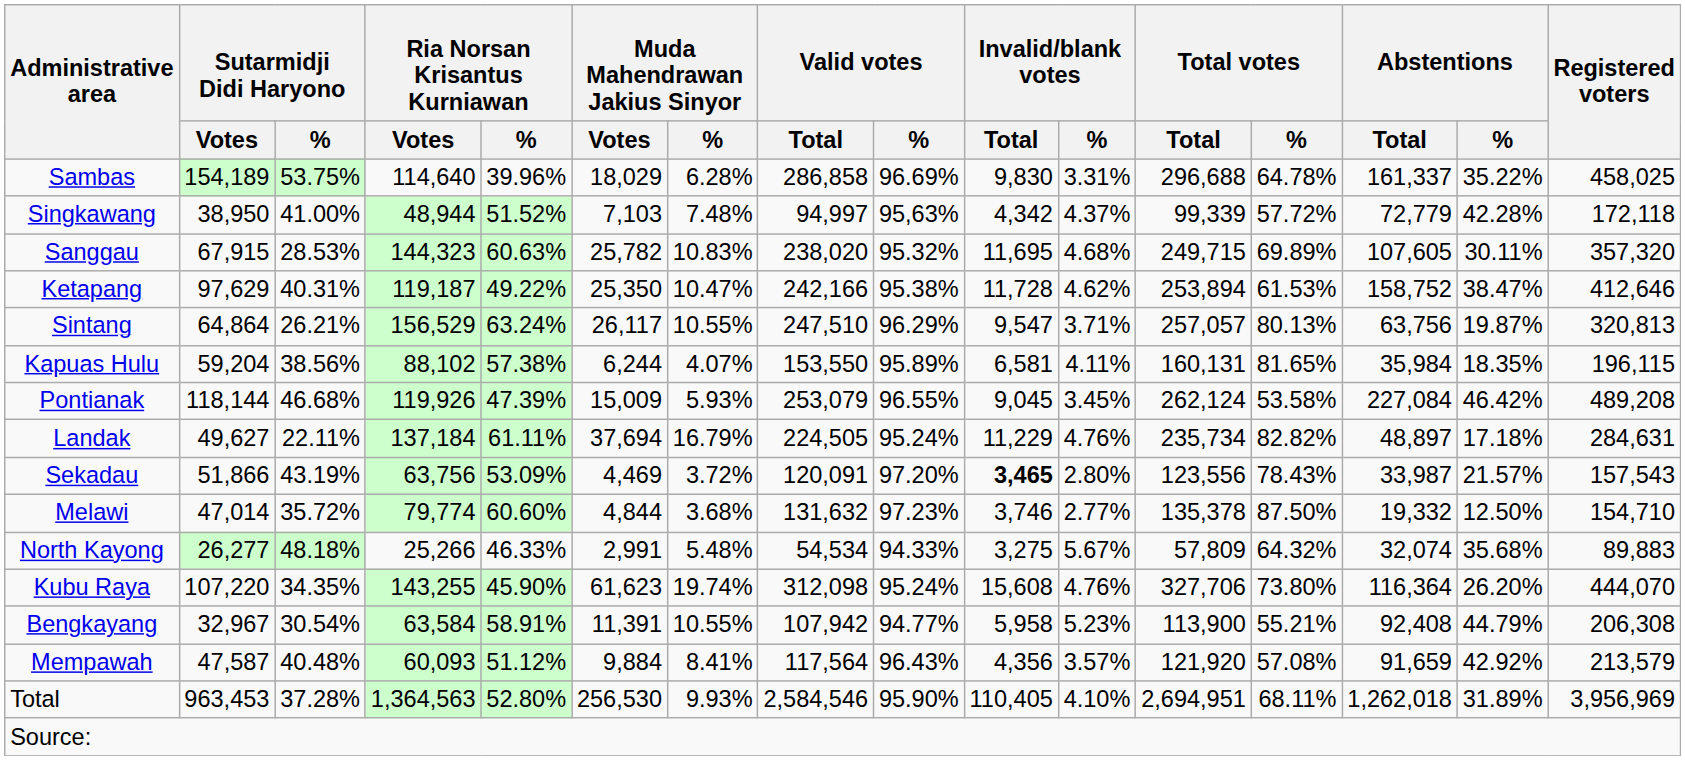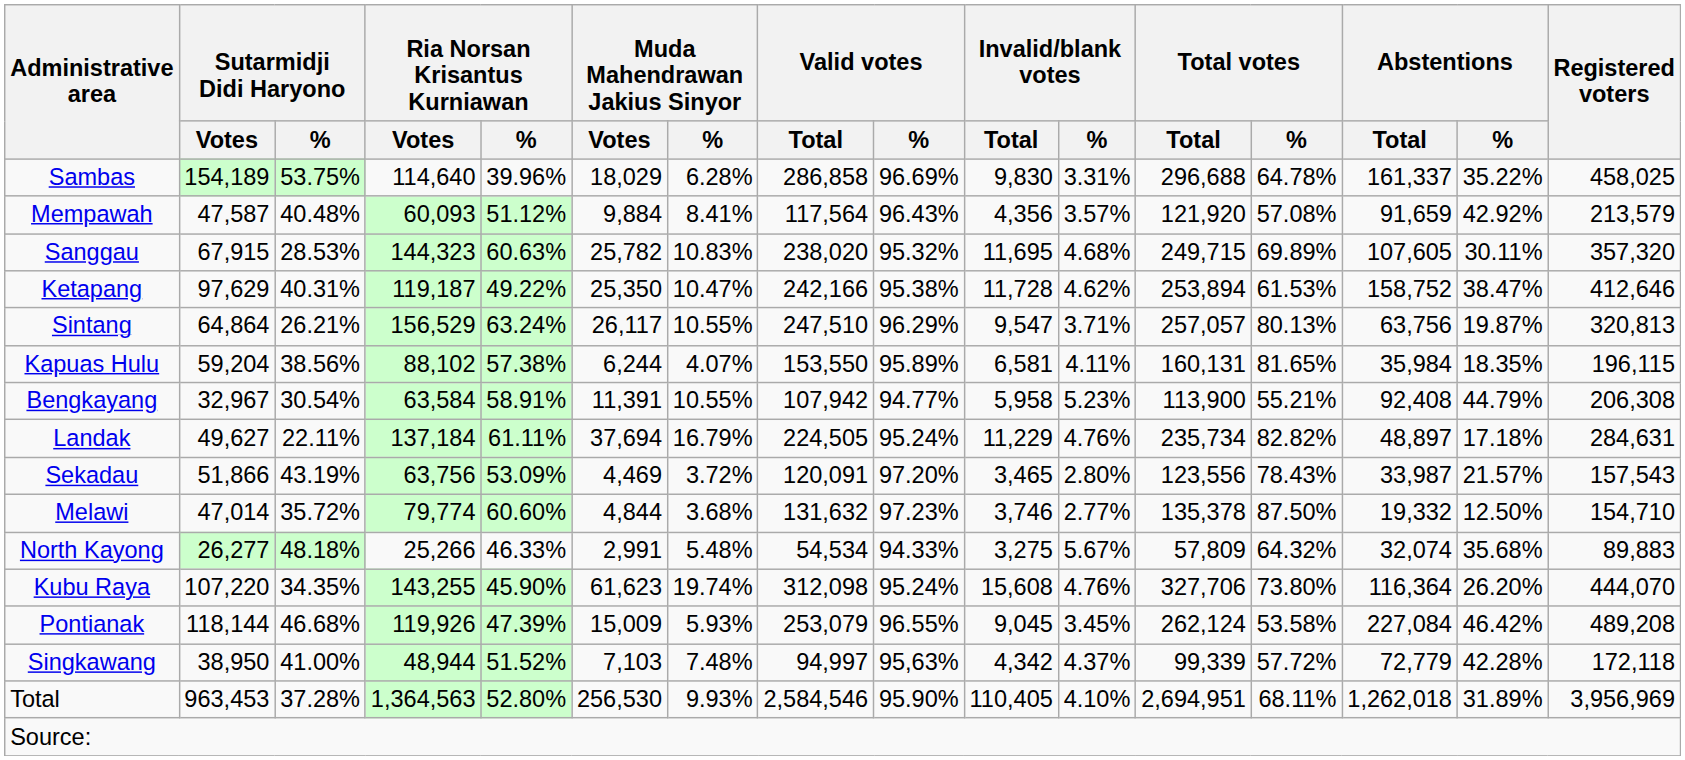rows swapped: Mempawah <-> Singkawang
rows swapped: Bengkayang <-> Pontianak
Sekadau | Invalid/blank votes / Total: bold -> normal
